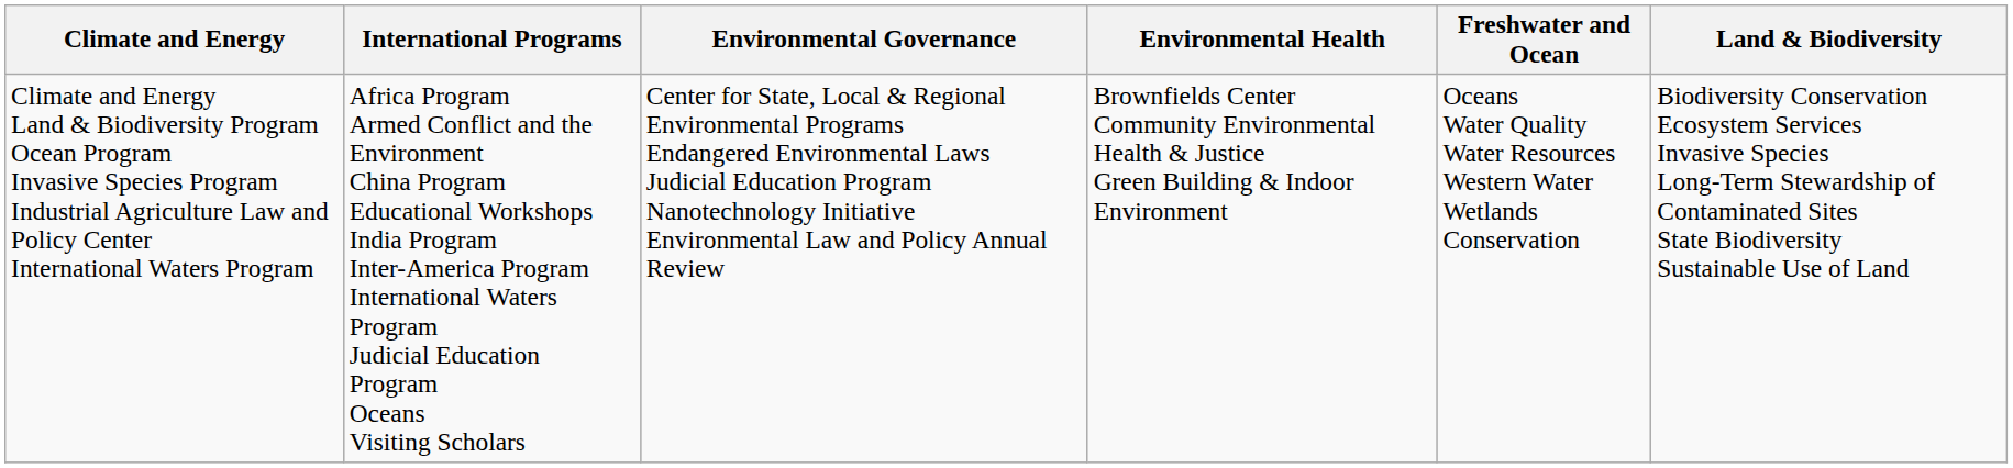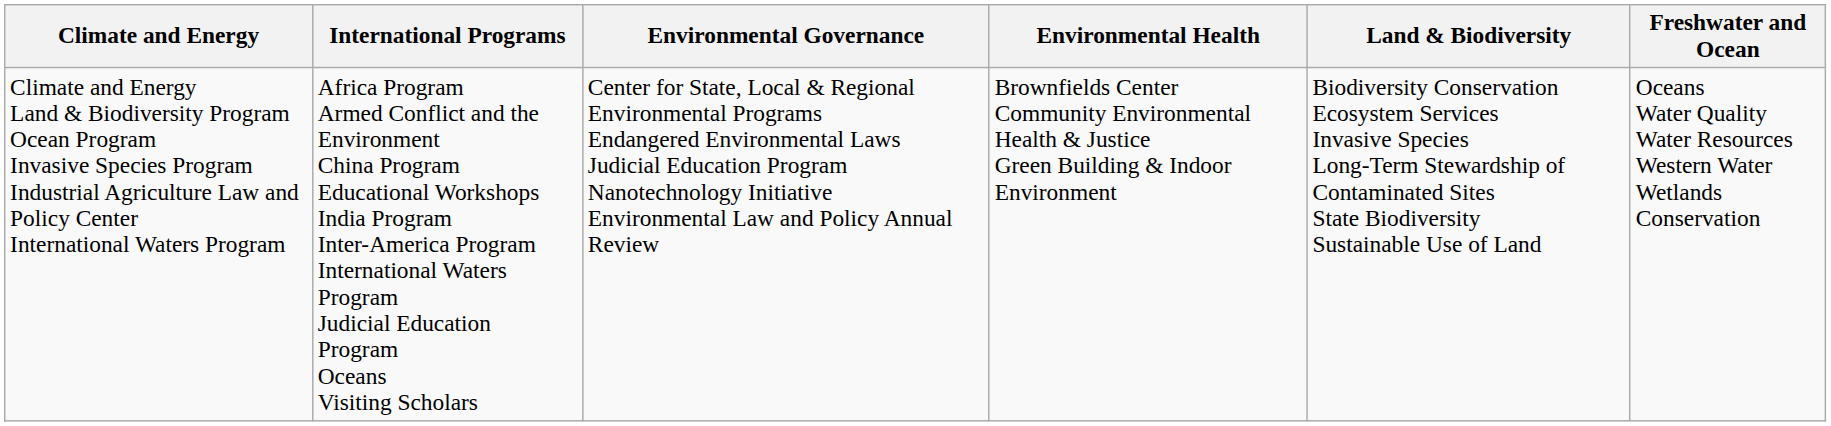columns swapped: Land & Biodiversity <-> Freshwater and Ocean
